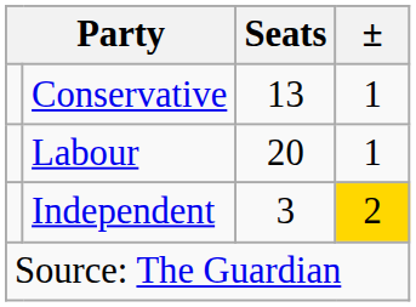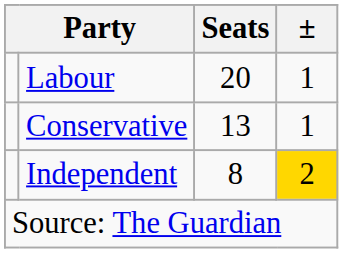rows swapped: Labour <-> Conservative
Independent | Seats: 3 -> 8
